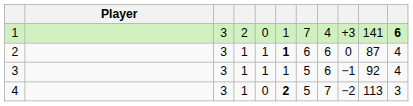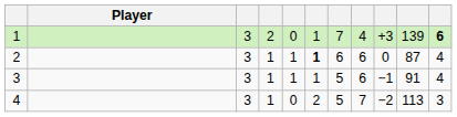row 2 | column 10: 141 -> 139
row 4 | column 10: 92 -> 91
row 5 | column 6: bold -> normal
